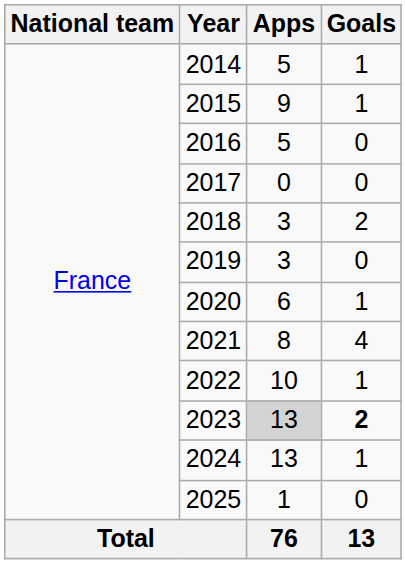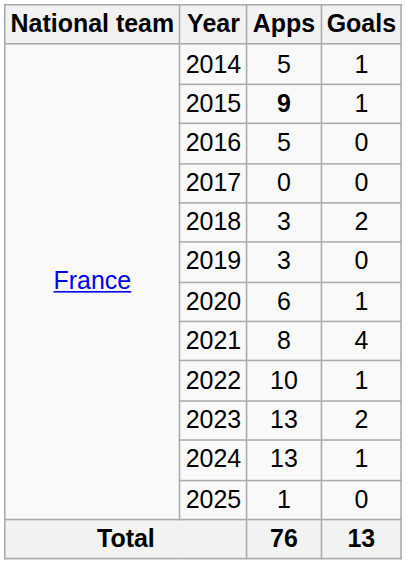2015 | Apps: normal -> bold
2023 | Apps: lightgrey background -> no background
2023 | Goals: bold -> normal
